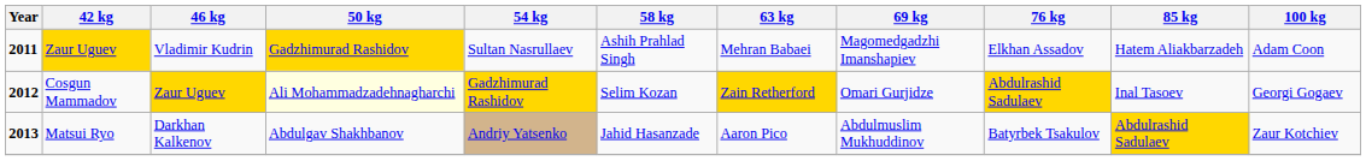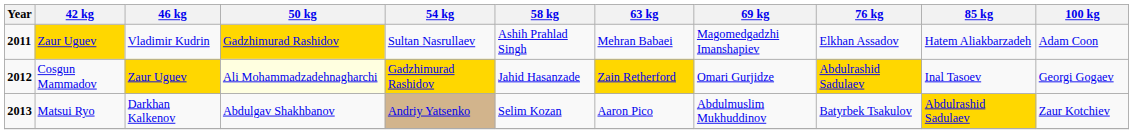Cosgun Mammadov | 58 kg: Selim Kozan -> Jahid Hasanzade
Matsui Ryo | 58 kg: Jahid Hasanzade -> Selim Kozan
